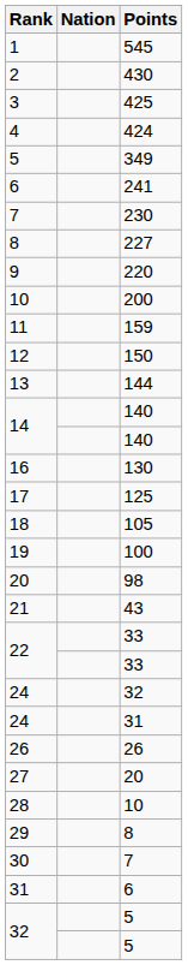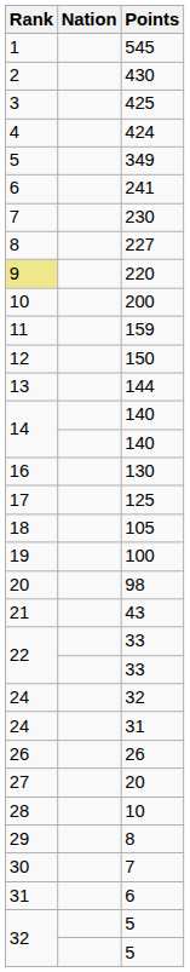220 | Rank: no background -> khaki background
